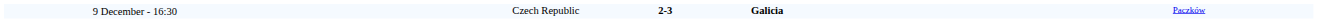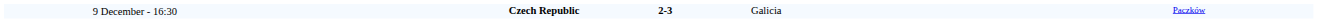Czech Republic | column 2: normal -> bold
Czech Republic | column 4: bold -> normal
